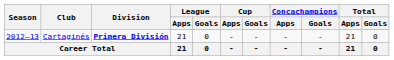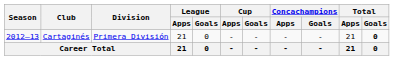Cartaginés | Division: bold -> normal
Cartaginés | Total / Goals: normal -> bold
